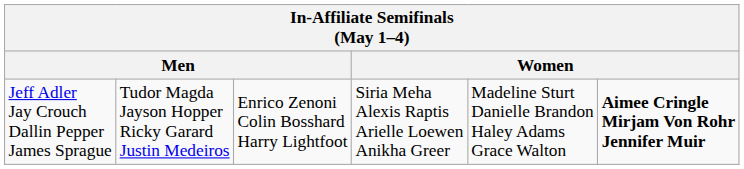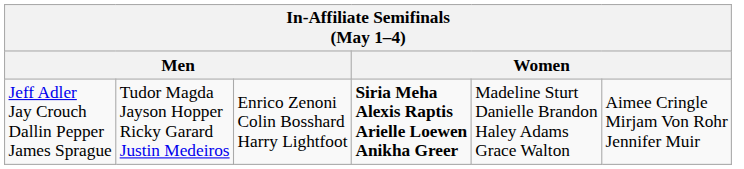Jeff Adler Jay Crouch Dallin Pepper James Sprague | column 4: normal -> bold
Jeff Adler Jay Crouch Dallin Pepper James Sprague | column 6: bold -> normal
